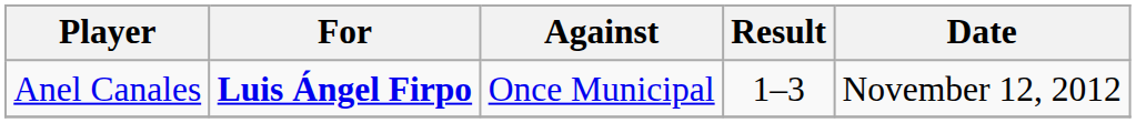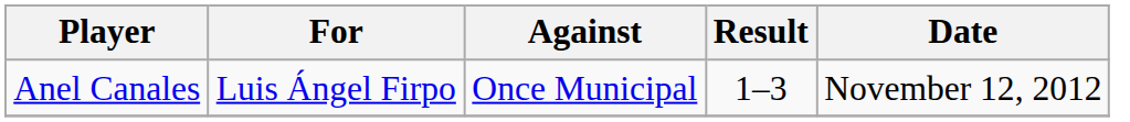Anel Canales | For: bold -> normal
